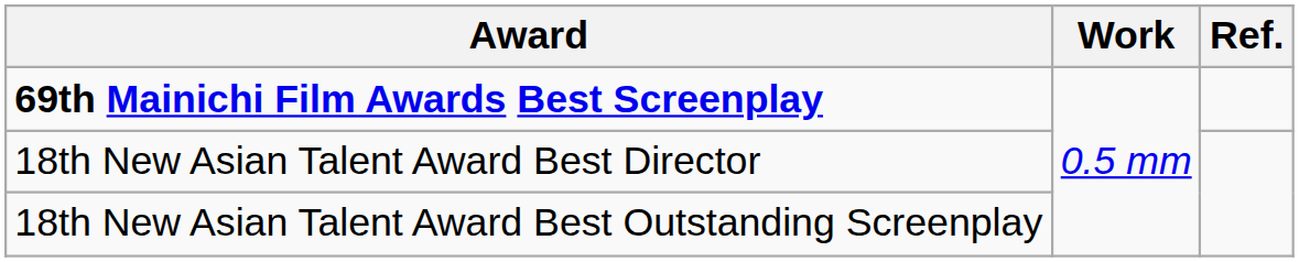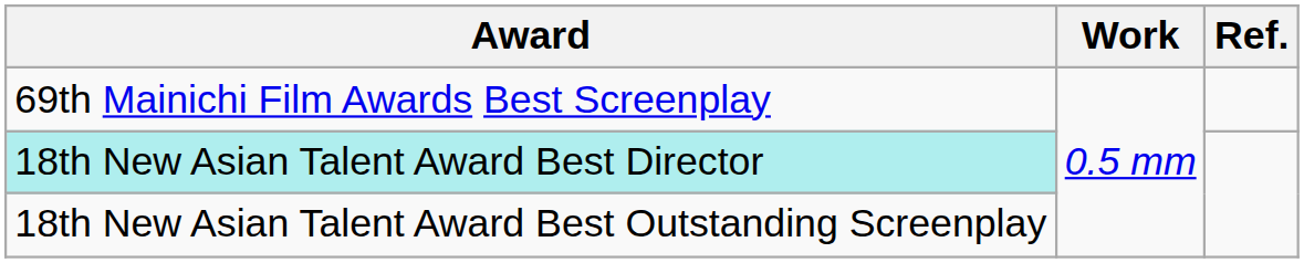69th Mainichi Film Awards Best Screenplay | Award: bold -> normal
18th New Asian Talent Award Best Director | Award: no background -> paleturquoise background
